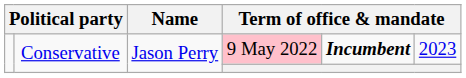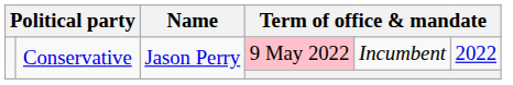row 2 | column 5: bold -> normal
row 2 | column 6: 2023 -> 2022
